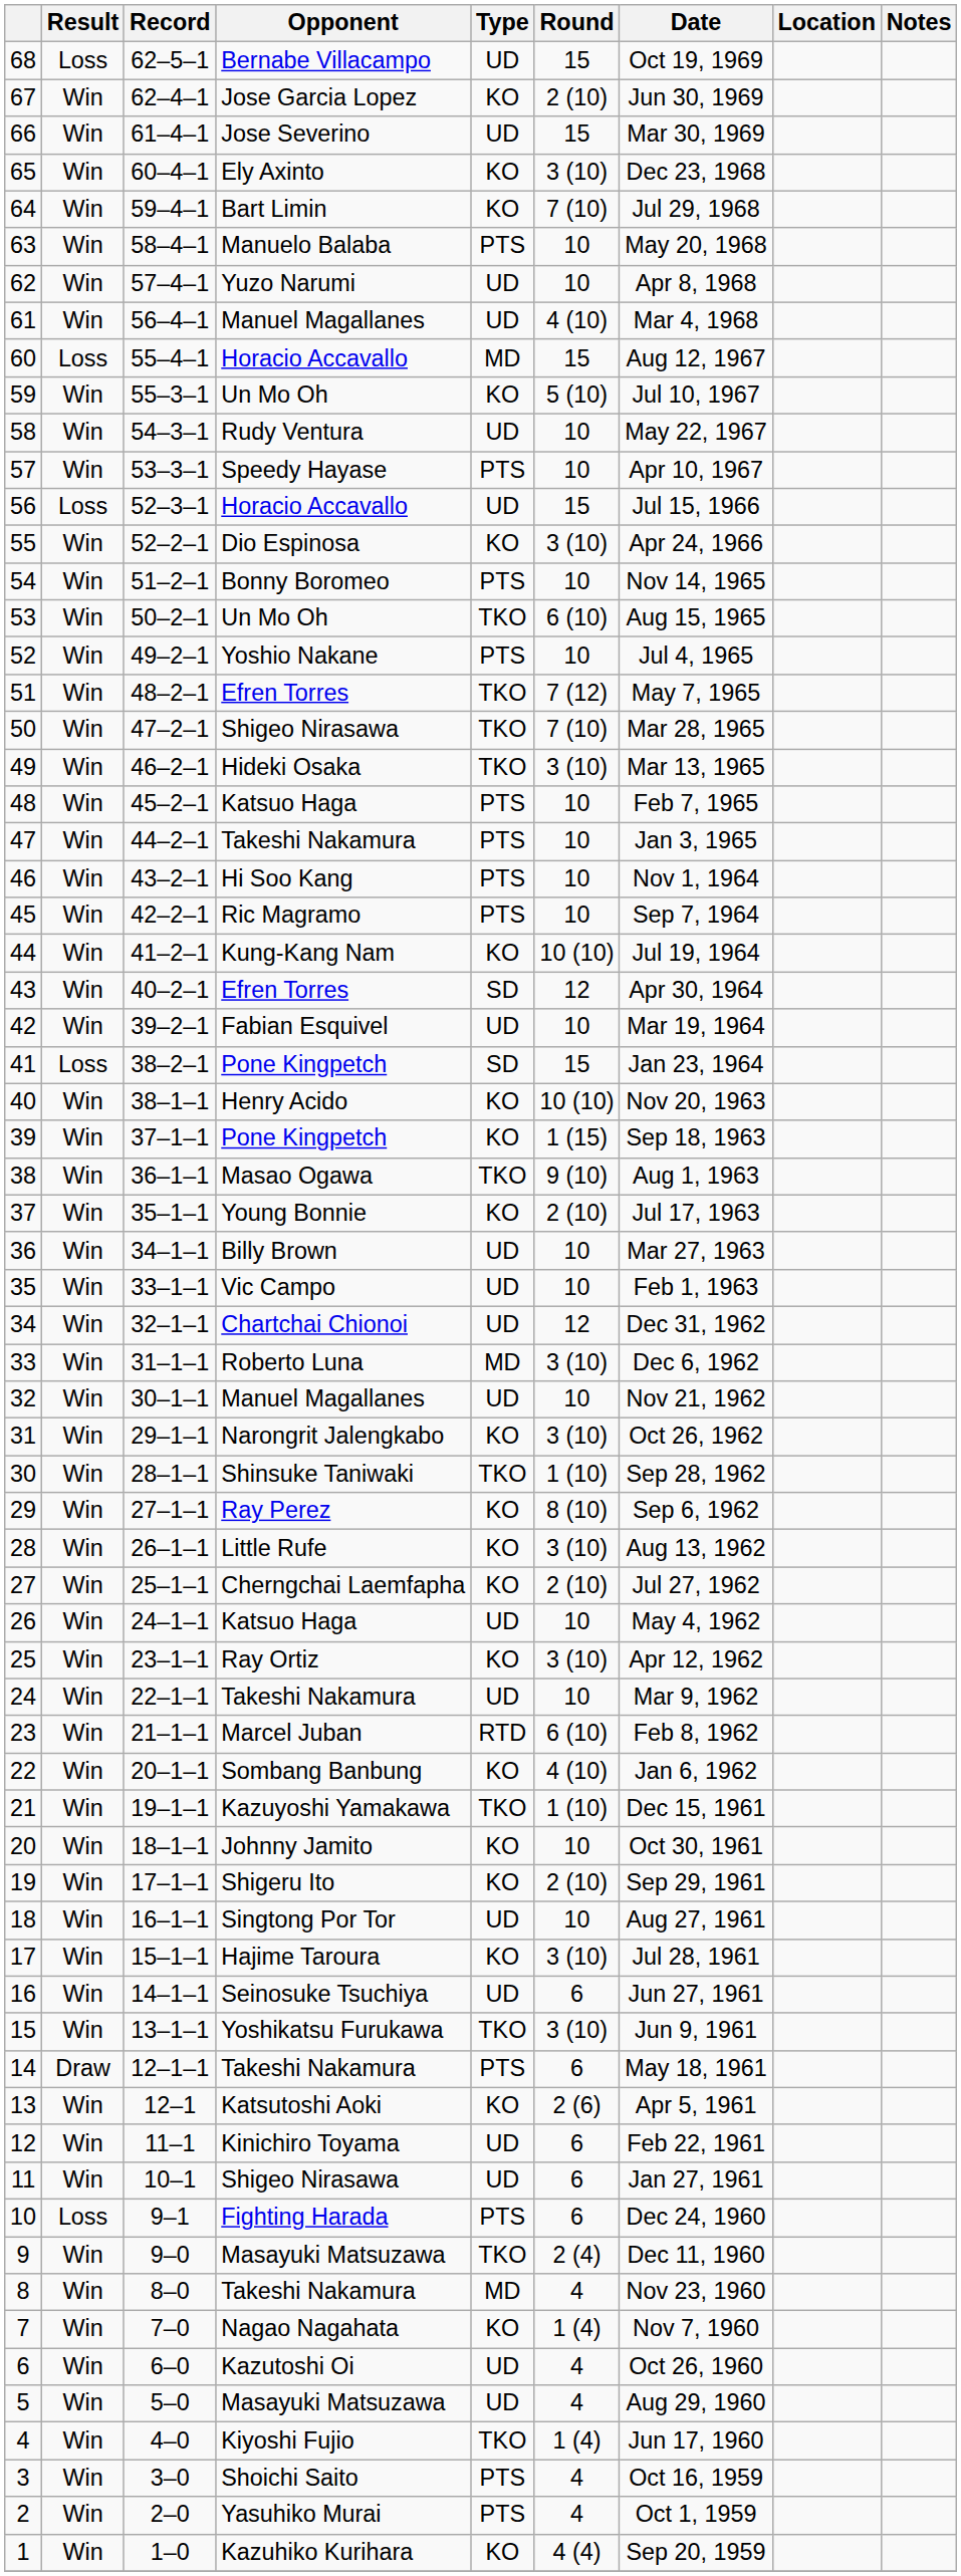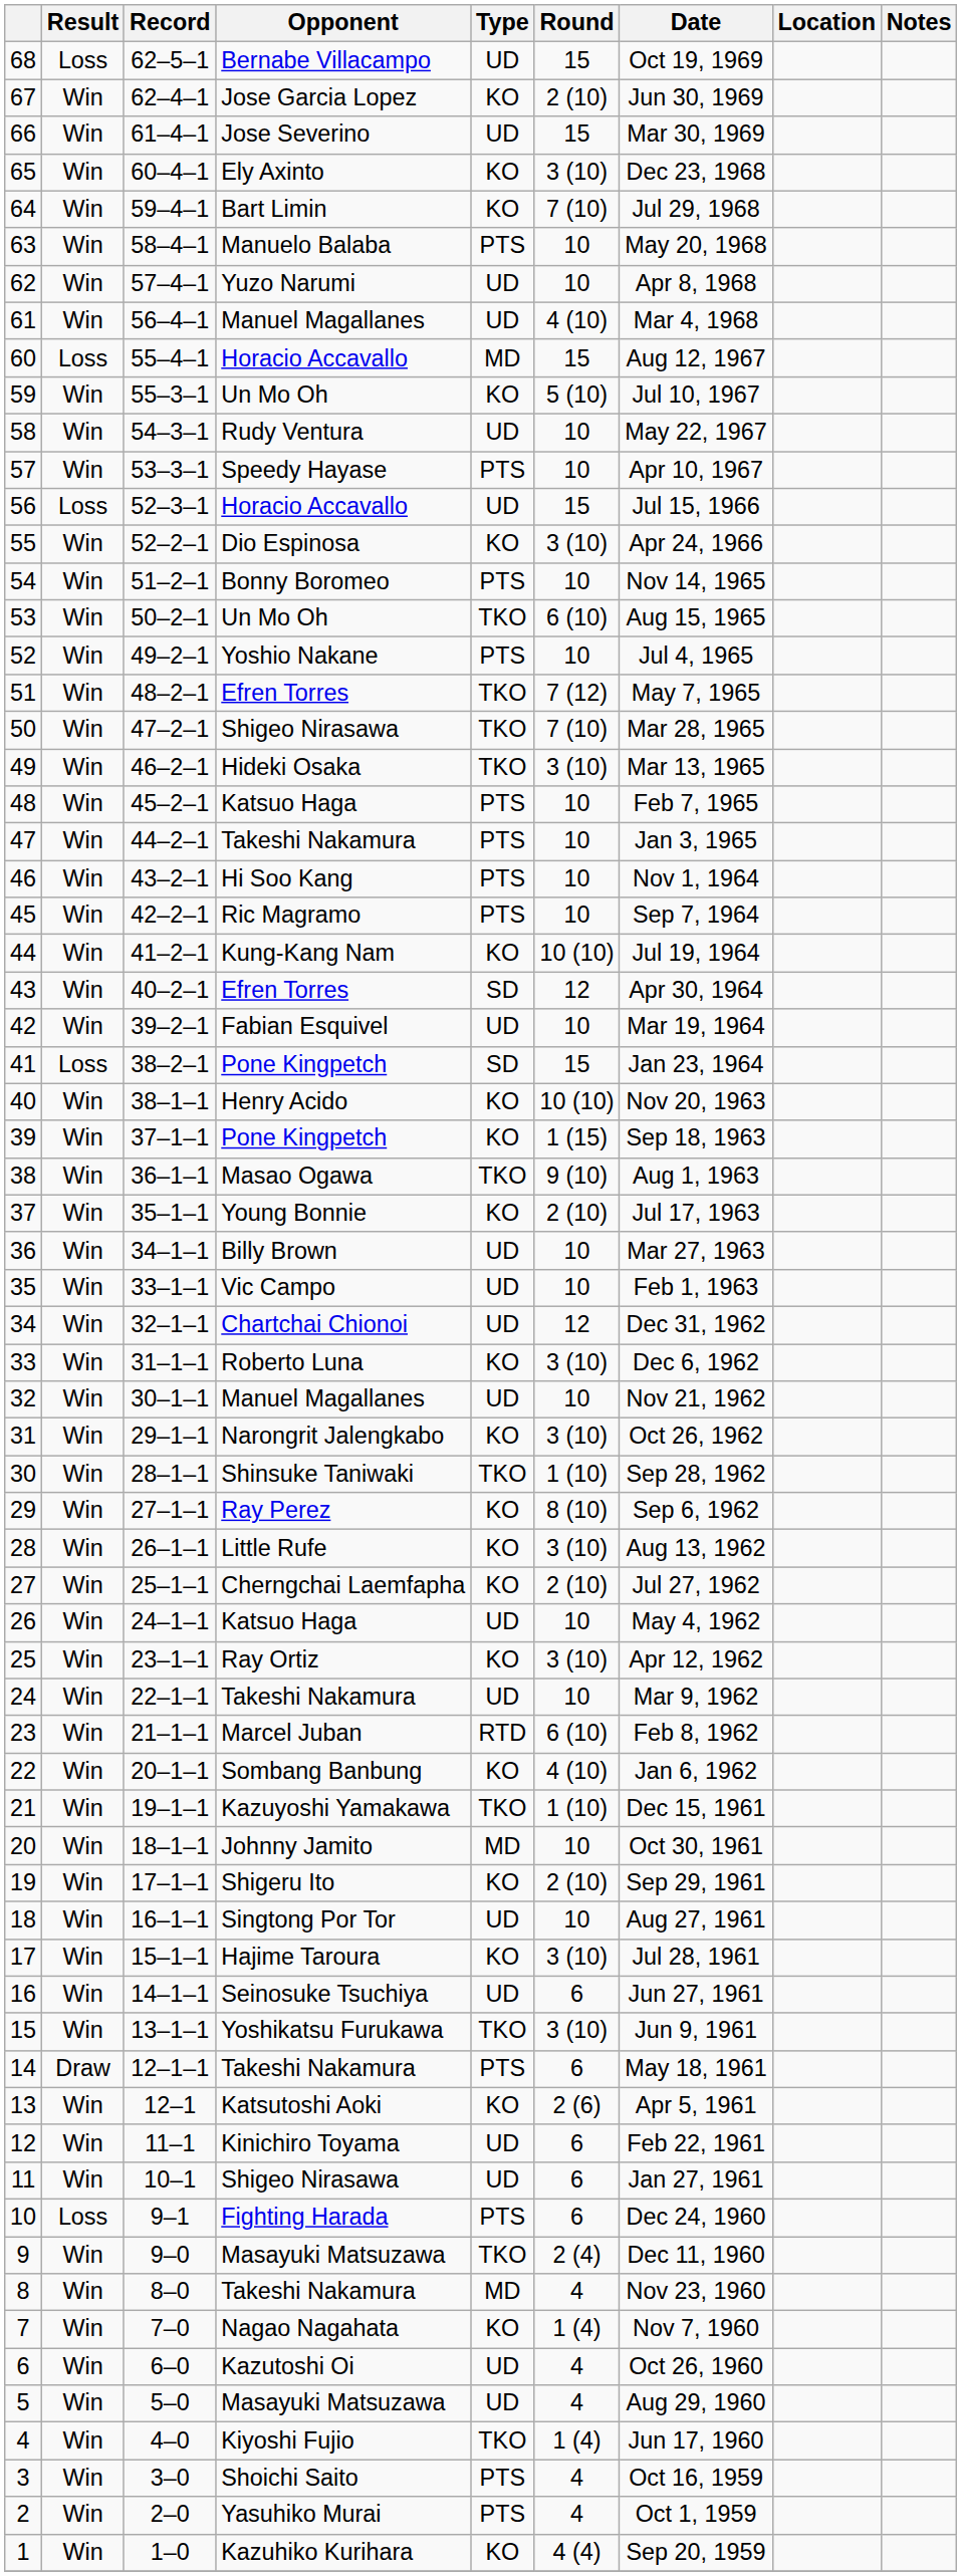33 | Type: MD -> KO
20 | Type: KO -> MD
